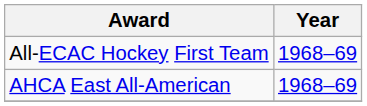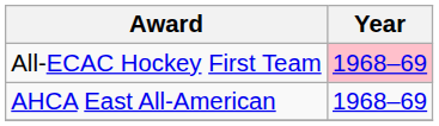row 2 | Year: no background -> pink background
